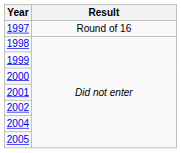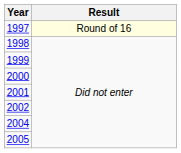1997 | Result: no background -> lightyellow background
